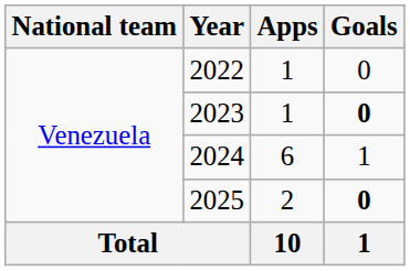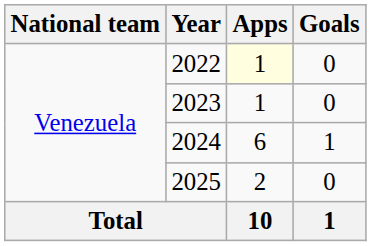2022 | Apps: no background -> lightyellow background
2023 | Goals: bold -> normal
2025 | Goals: bold -> normal
